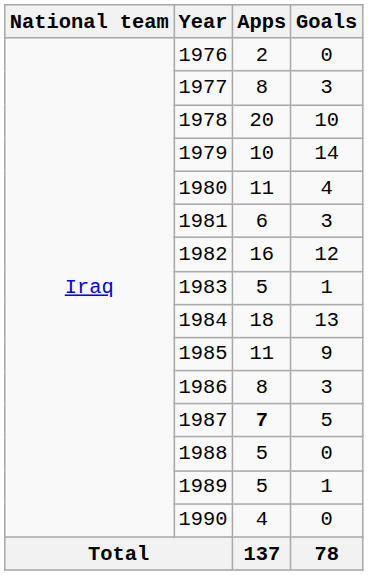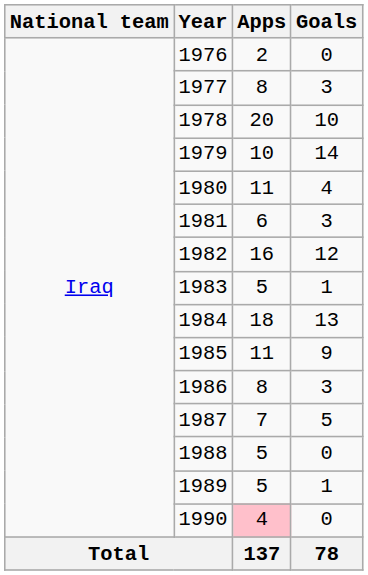1987 | Apps: bold -> normal
1990 | Apps: no background -> pink background
